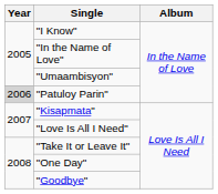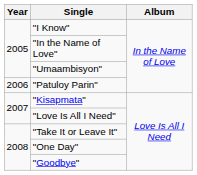"Patuloy Parin" | Year: lightgrey background -> no background
